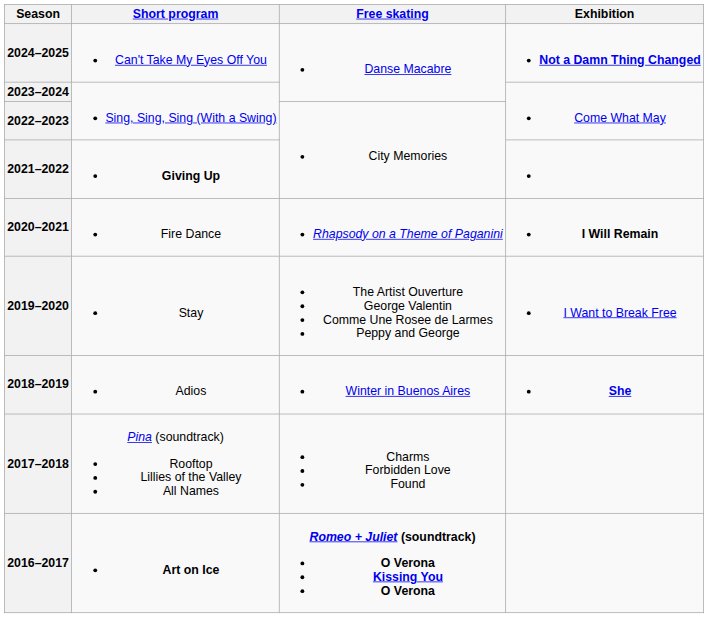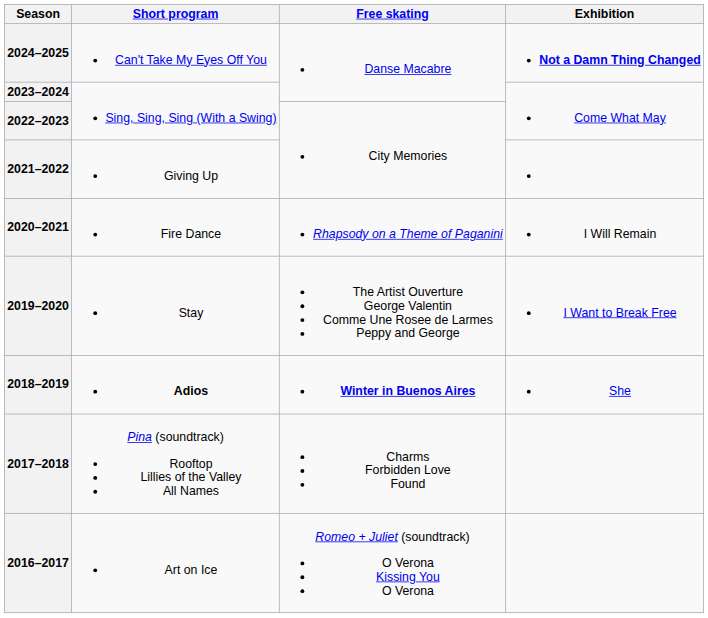2021–2022 | Short program: bold -> normal
2020–2021 | Exhibition: bold -> normal
2018–2019 | Short program: normal -> bold
2018–2019 | Free skating: normal -> bold
2018–2019 | Exhibition: bold -> normal
2016–2017 | Short program: bold -> normal
2016–2017 | Free skating: bold -> normal
